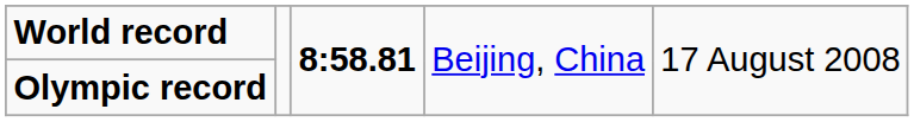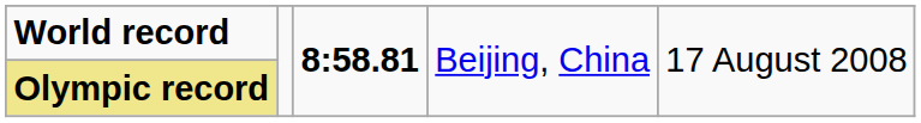Olympic record | column 1: no background -> khaki background
